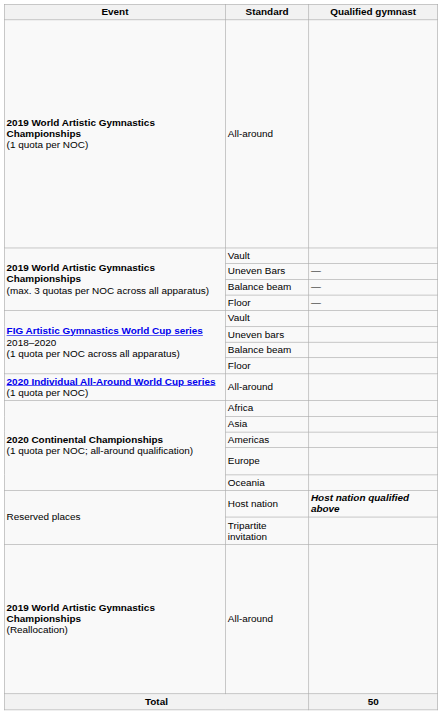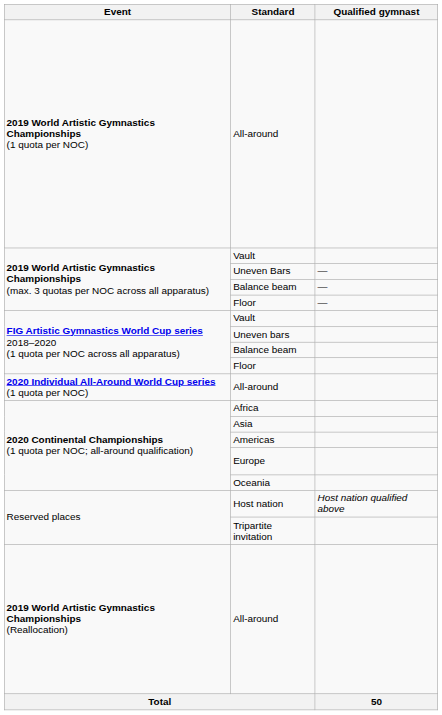Host nation | Qualified gymnast: bold -> normal
